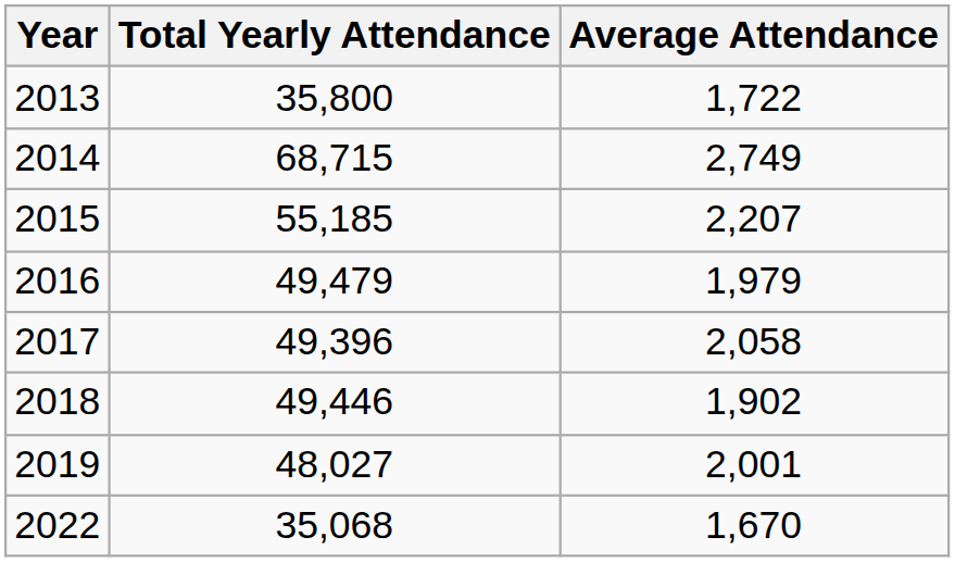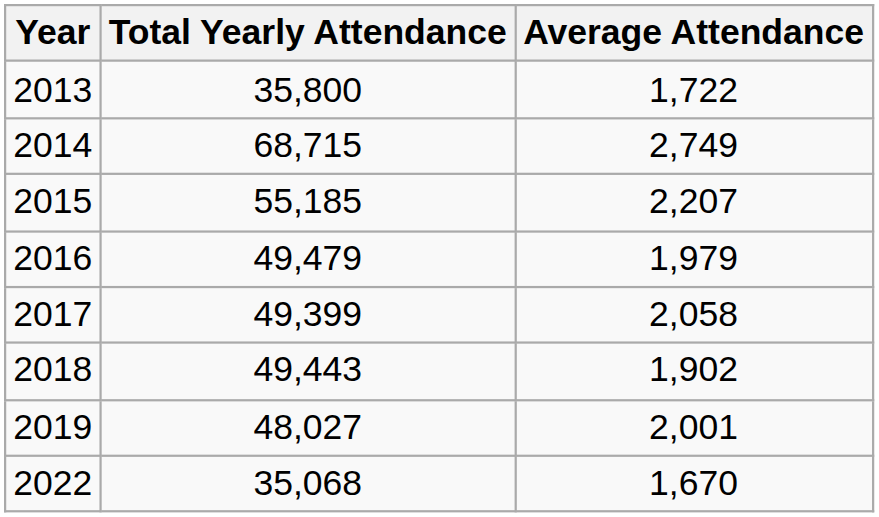2017 | Total Yearly Attendance: 49,396 -> 49,399
2018 | Total Yearly Attendance: 49,446 -> 49,443
